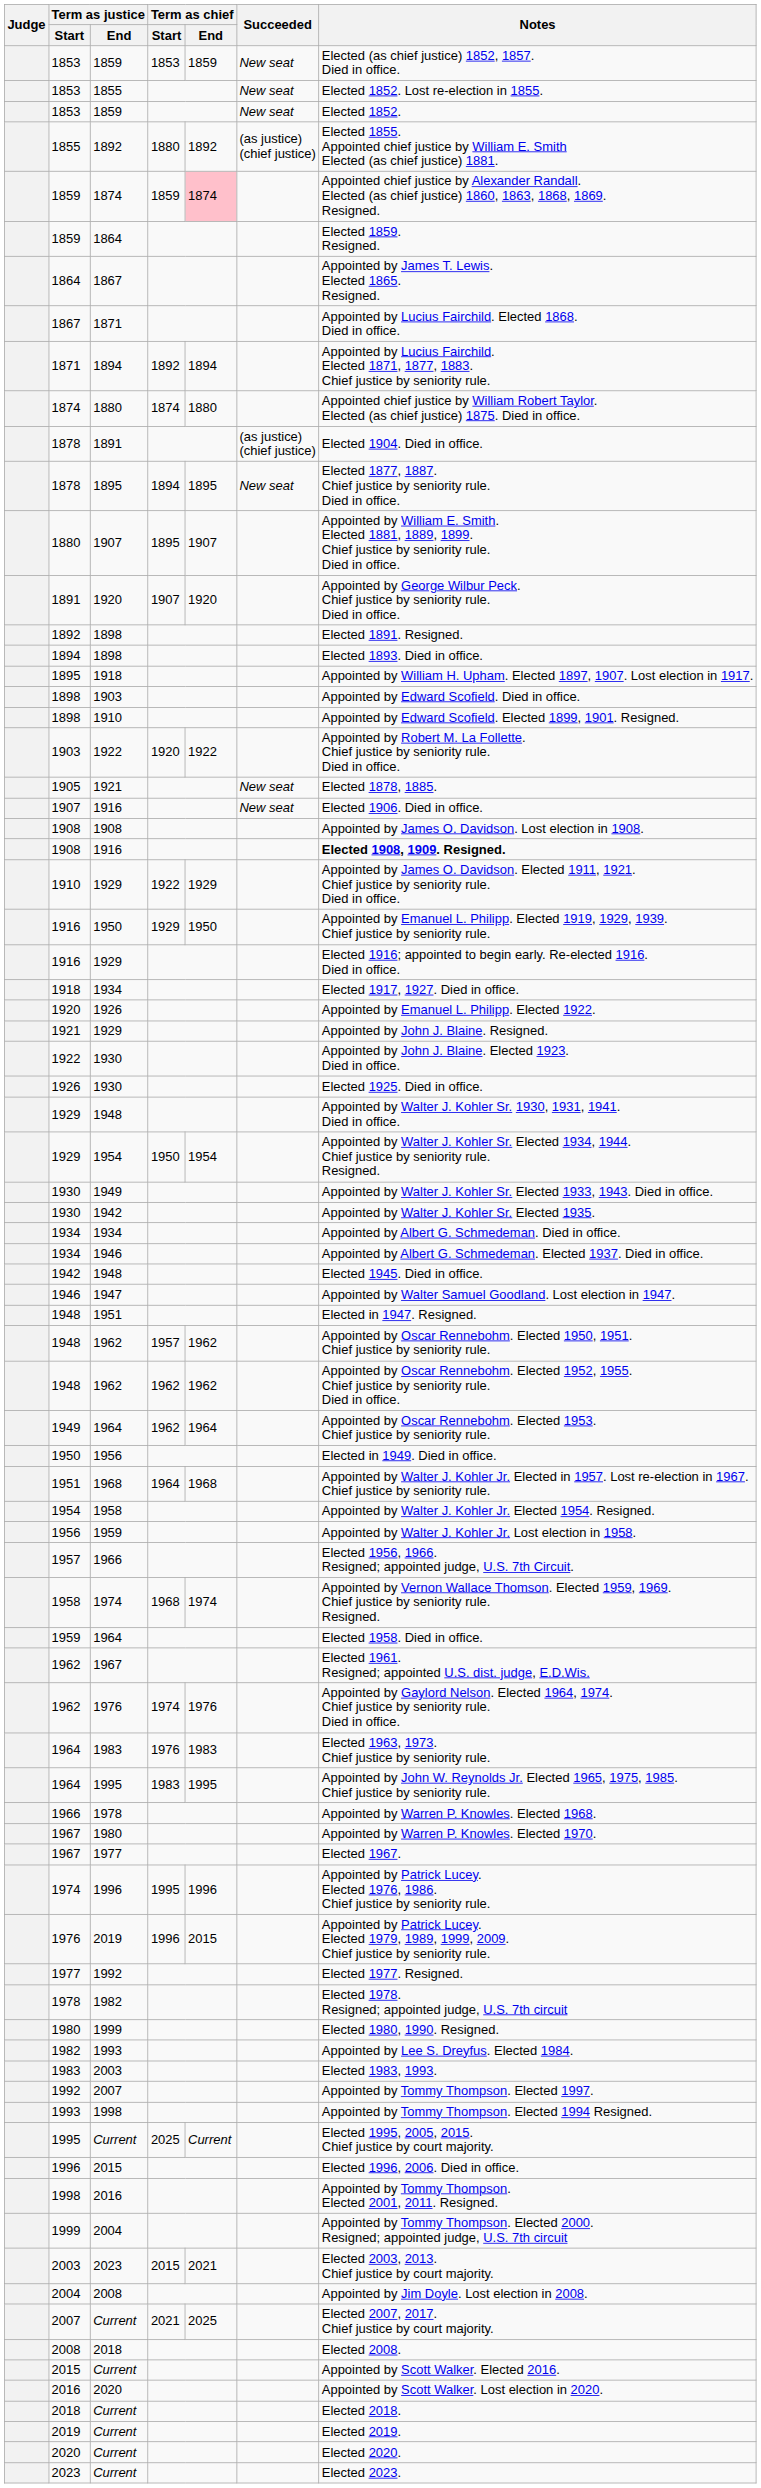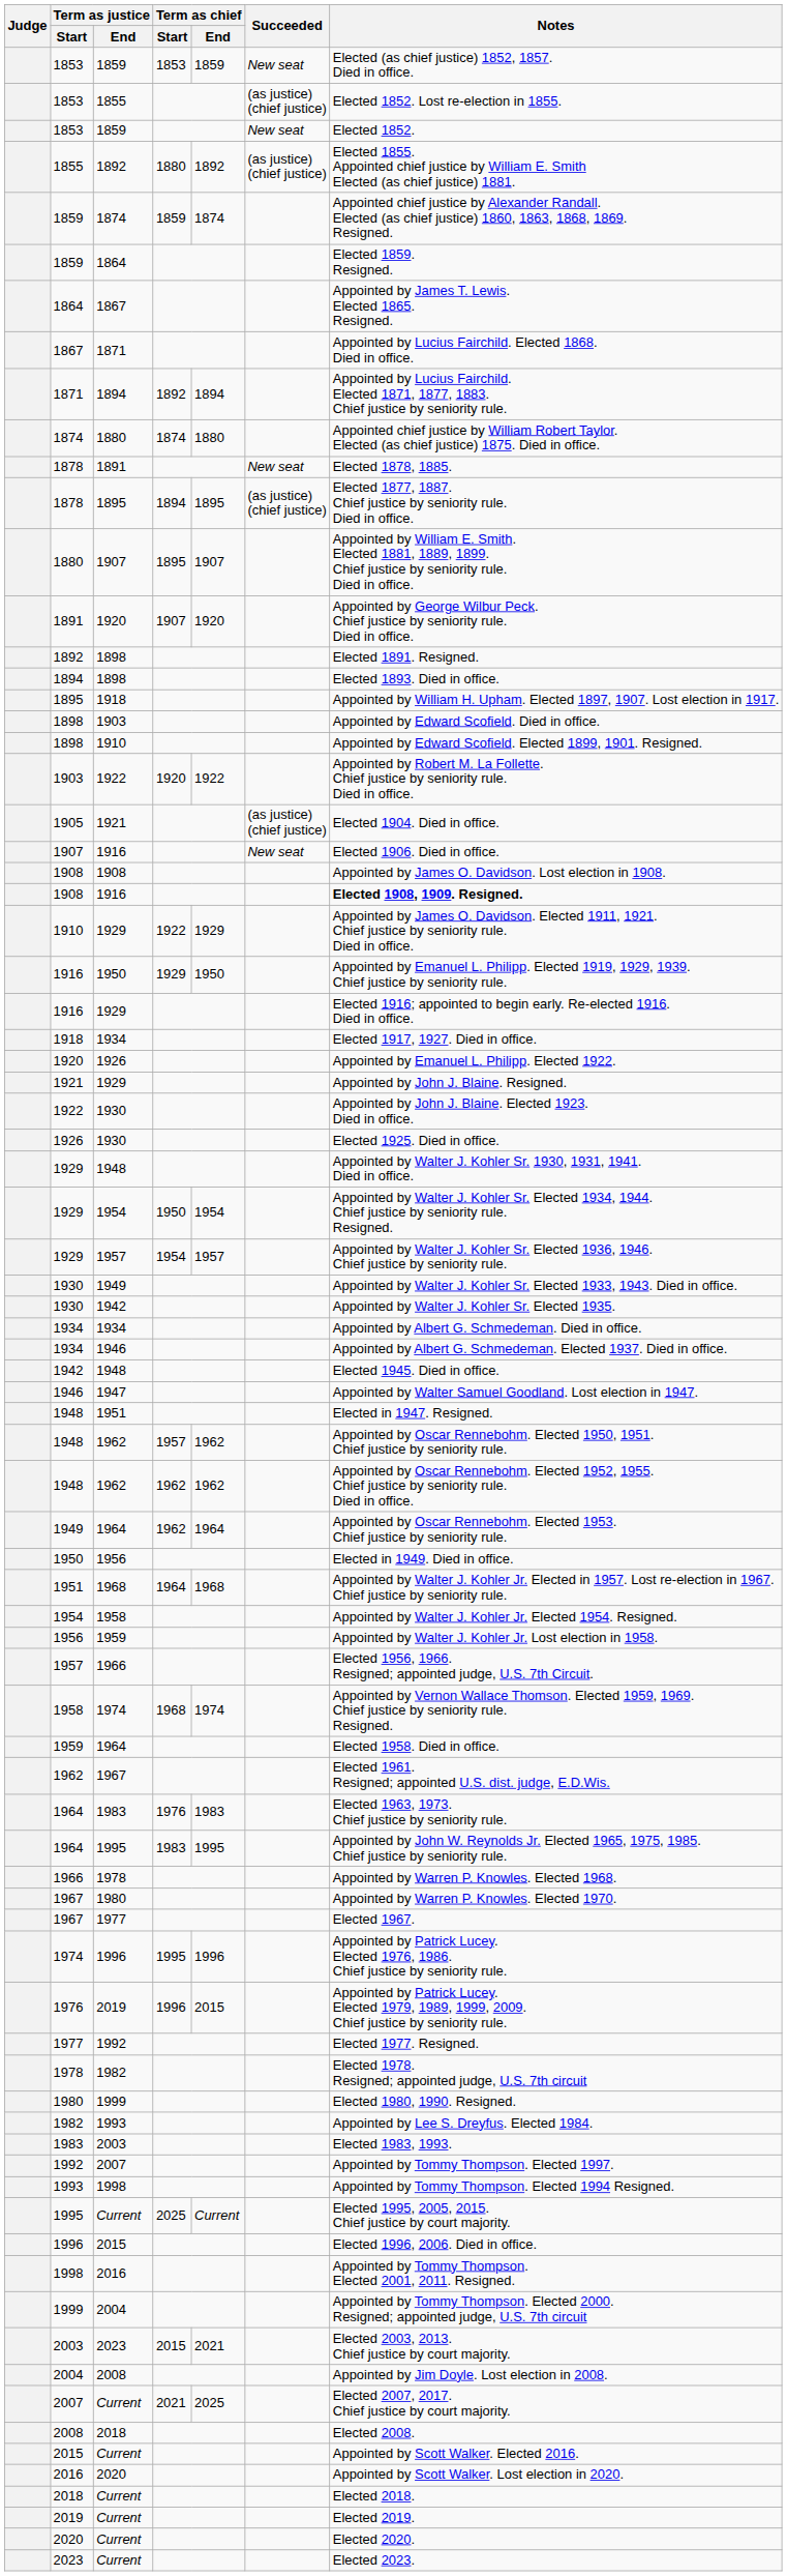1853 / 1855 | Succeeded: New seat -> (as justice) (chief justice)
1859 / 1874 | Term as chief / End: pink background -> no background
1878 / 1891 | Succeeded: (as justice) (chief justice) -> New seat
1878 / 1891 | Notes: Elected 1904. Died in office. -> Elected 1878, 1885.
1878 / 1895 | Succeeded: New seat -> (as justice) (chief justice)
1905 | Succeeded: New seat -> (as justice) (chief justice)
1905 | Notes: Elected 1878, 1885. -> Elected 1904. Died in office.
+ row: 1929 | 1957 | 1954 | 1957 | Appointed by Walter J. Kohler Sr. Elected 1936, 1946. Chief justice by seniority rule.
- row: 1962 | 1976 | 1974 | 1976 | Appointed by Gaylord Nelson. Elected 1964, 1974. Chief justice by seniority rule. Died in office.
